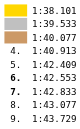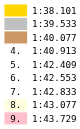1:42.553 | column 1: bold -> normal
1:42.833 | column 1: bold -> normal
1:43.077 | column 1: no background -> lightyellow background
1:43.729 | column 1: no background -> pink background
